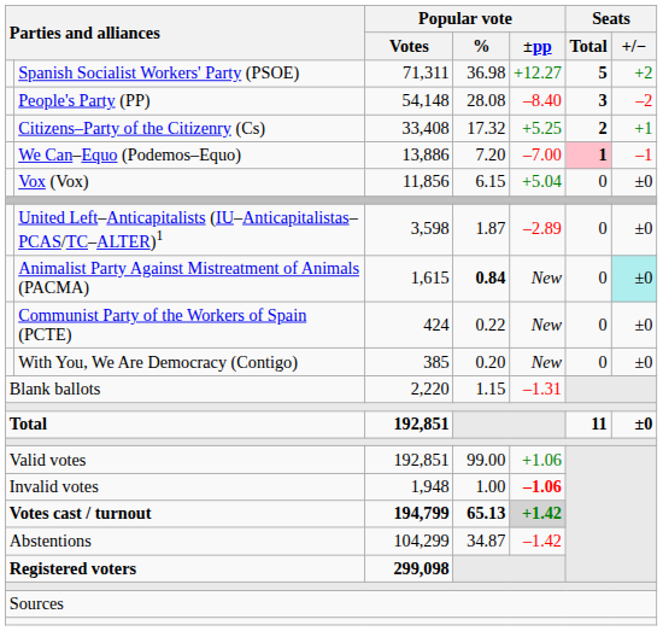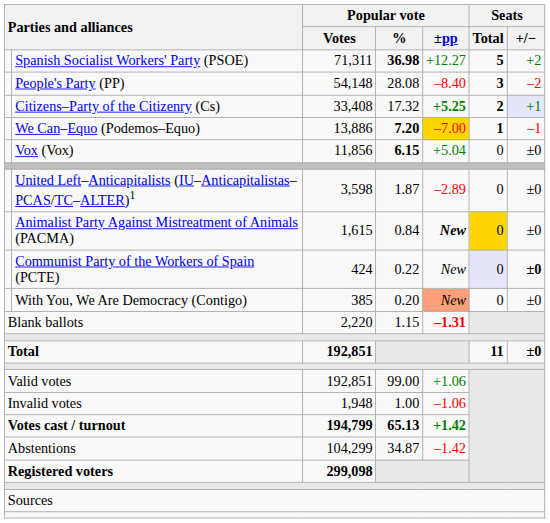Spanish Socialist Workers' Party (PSOE) | Popular vote / %: normal -> bold
Citizens–Party of the Citizenry (Cs) | Popular vote / ±pp: normal -> bold
Citizens–Party of the Citizenry (Cs) | Seats / +/−: no background -> lavender background
We Can–Equo (Podemos–Equo) | Popular vote / %: normal -> bold
We Can–Equo (Podemos–Equo) | Popular vote / ±pp: no background -> gold background
We Can–Equo (Podemos–Equo) | Seats / Total: pink background -> no background
Vox (Vox) | Popular vote / %: normal -> bold
Animalist Party Against Mistreatment of Animals (PACMA) | Popular vote / %: bold -> normal
Animalist Party Against Mistreatment of Animals (PACMA) | Popular vote / ±pp: normal -> bold
Animalist Party Against Mistreatment of Animals (PACMA) | Seats / Total: no background -> gold background
Animalist Party Against Mistreatment of Animals (PACMA) | Seats / +/−: paleturquoise background -> no background
Communist Party of the Workers of Spain (PCTE) | Seats / Total: no background -> lavender background
Communist Party of the Workers of Spain (PCTE) | Seats / +/−: normal -> bold
With You, We Are Democracy (Contigo) | Popular vote / ±pp: no background -> lightsalmon background
Blank ballots | Popular vote / ±pp: normal -> bold
Invalid votes | Popular vote / ±pp: bold -> normal
Votes cast / turnout | Popular vote / ±pp: lightgrey background -> no background
